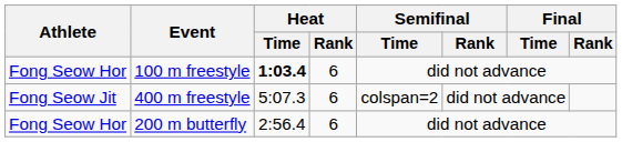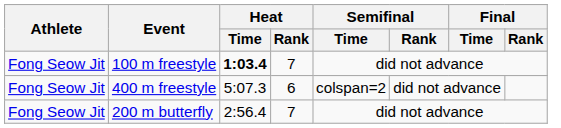100 m freestyle | Athlete: Fong Seow Hor -> Fong Seow Jit
100 m freestyle | Heat / Rank: 6 -> 7
200 m butterfly | Athlete: Fong Seow Hor -> Fong Seow Jit
200 m butterfly | Heat / Rank: 6 -> 7
